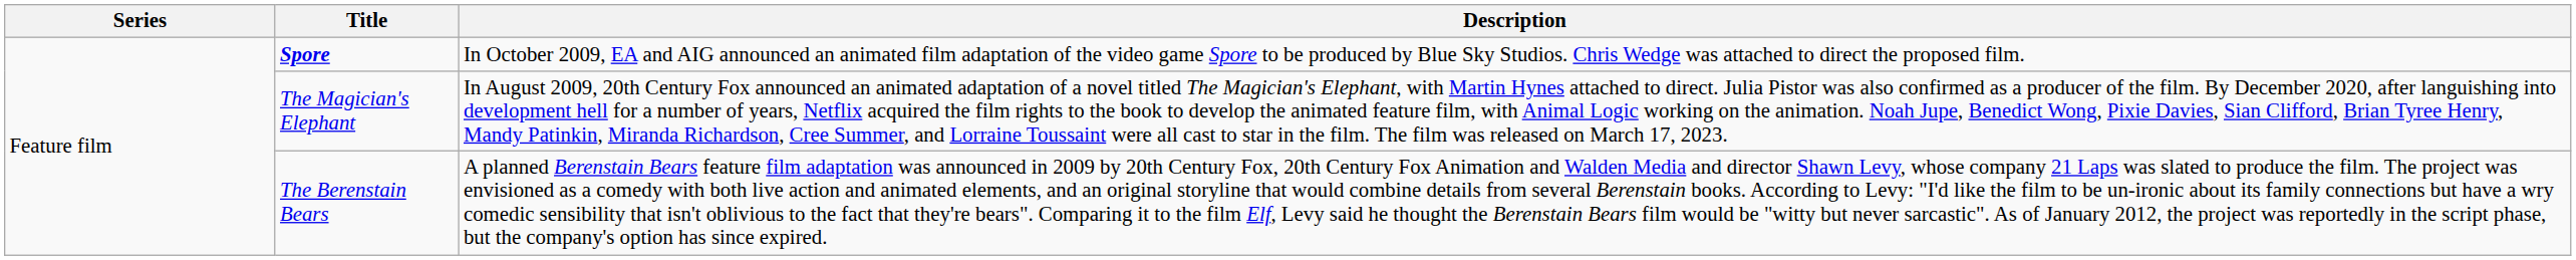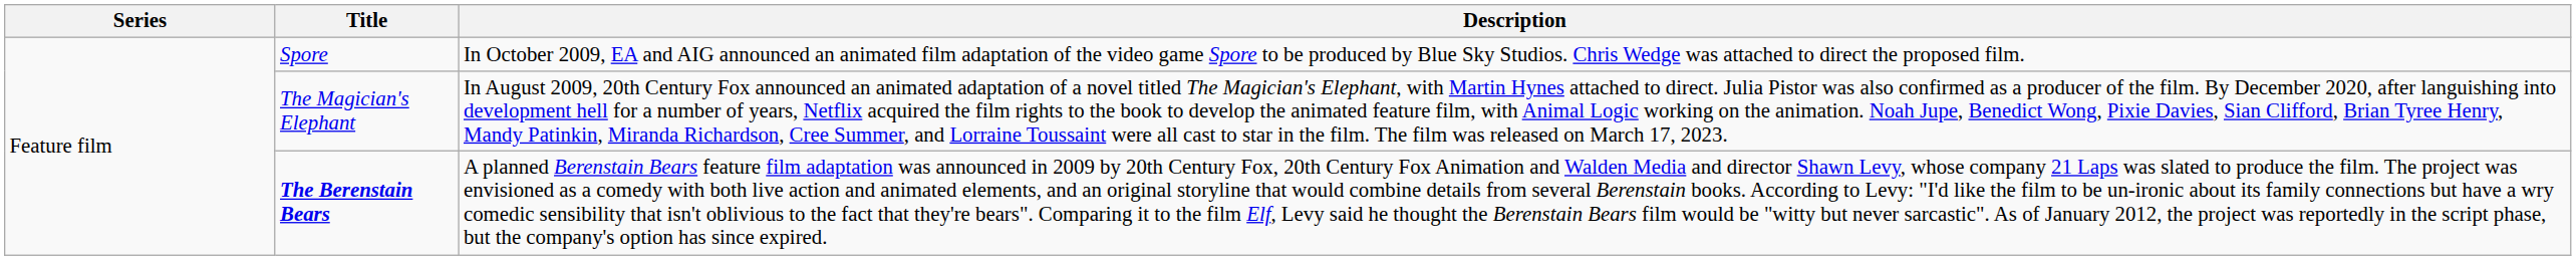Spore | Title: bold -> normal
The Berenstain Bears | Title: normal -> bold
